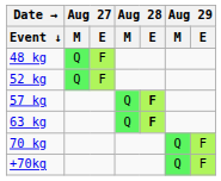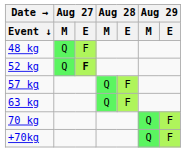52 kg | Aug 27 / E: normal -> bold
57 kg | Aug 28 / E: bold -> normal
63 kg | Aug 28 / E: bold -> normal
